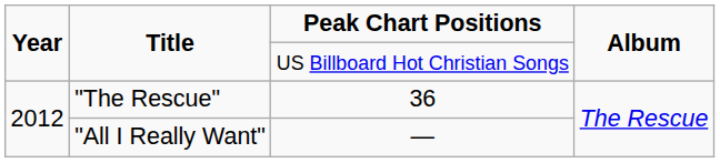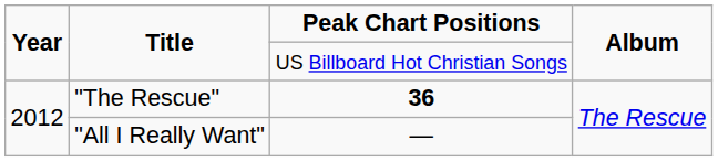"The Rescue" | Peak Chart Positions: normal -> bold
